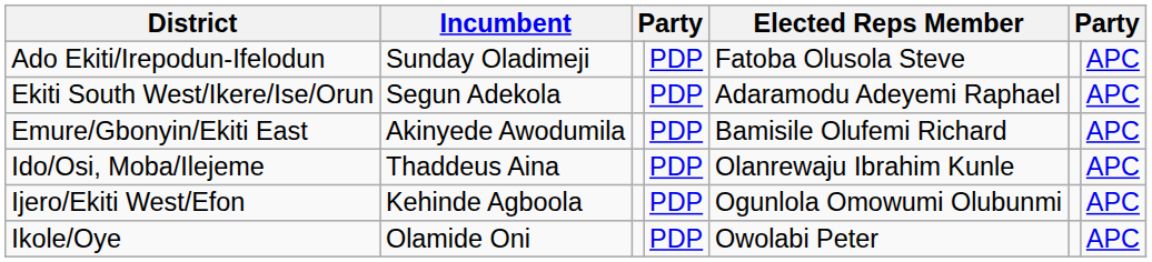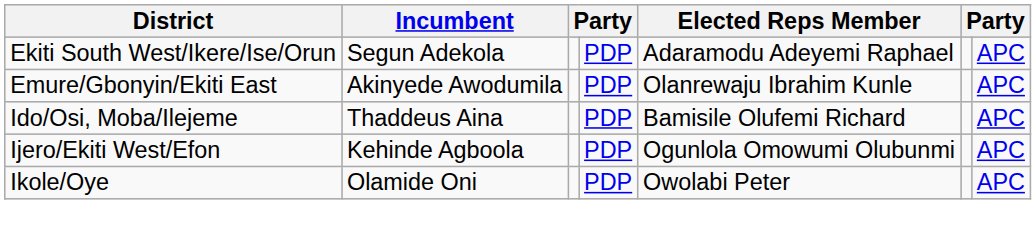- row: Ado Ekiti/Irepodun-Ifelodun | Sunday Oladimeji | PDP | Fatoba Olusola Steve | APC
Emure/Gbonyin/Ekiti East | Elected Reps Member: Bamisile Olufemi Richard -> Olanrewaju Ibrahim Kunle
Ido/Osi, Moba/Ilejeme | Elected Reps Member: Olanrewaju Ibrahim Kunle -> Bamisile Olufemi Richard
